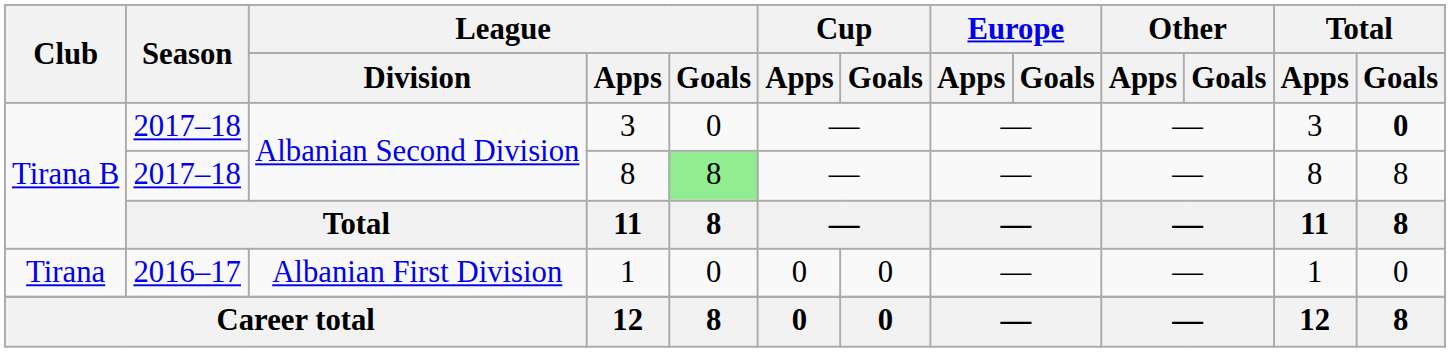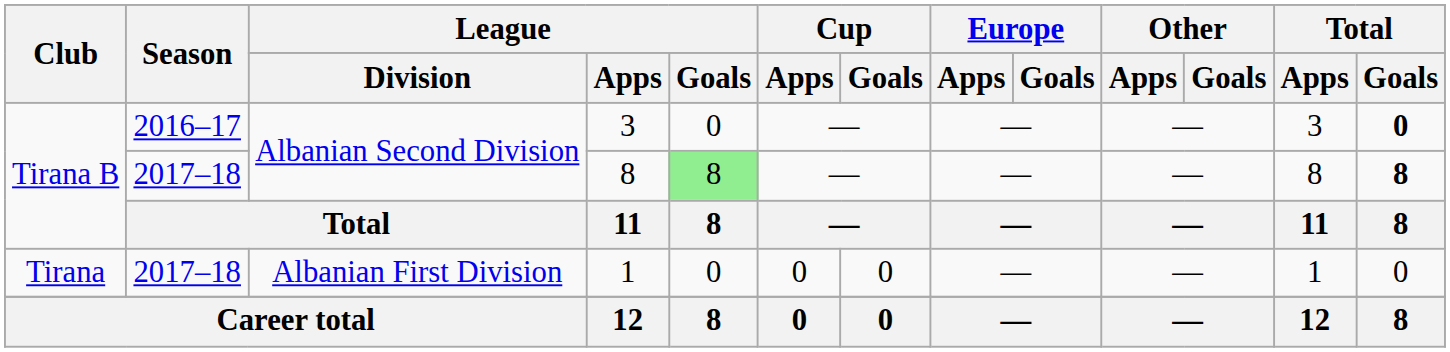row 3 | Season: 2017–18 -> 2016–17
row 4 | Total / Goals: normal -> bold
row 6 | Season: 2016–17 -> 2017–18
